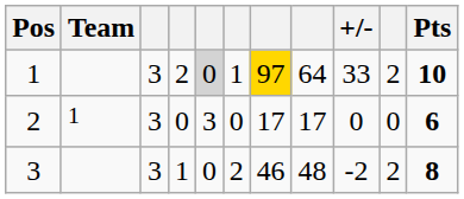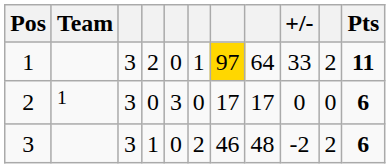row 2 | column 5: lightgrey background -> no background
row 2 | Pts: 10 -> 11
row 4 | Pts: 8 -> 6
